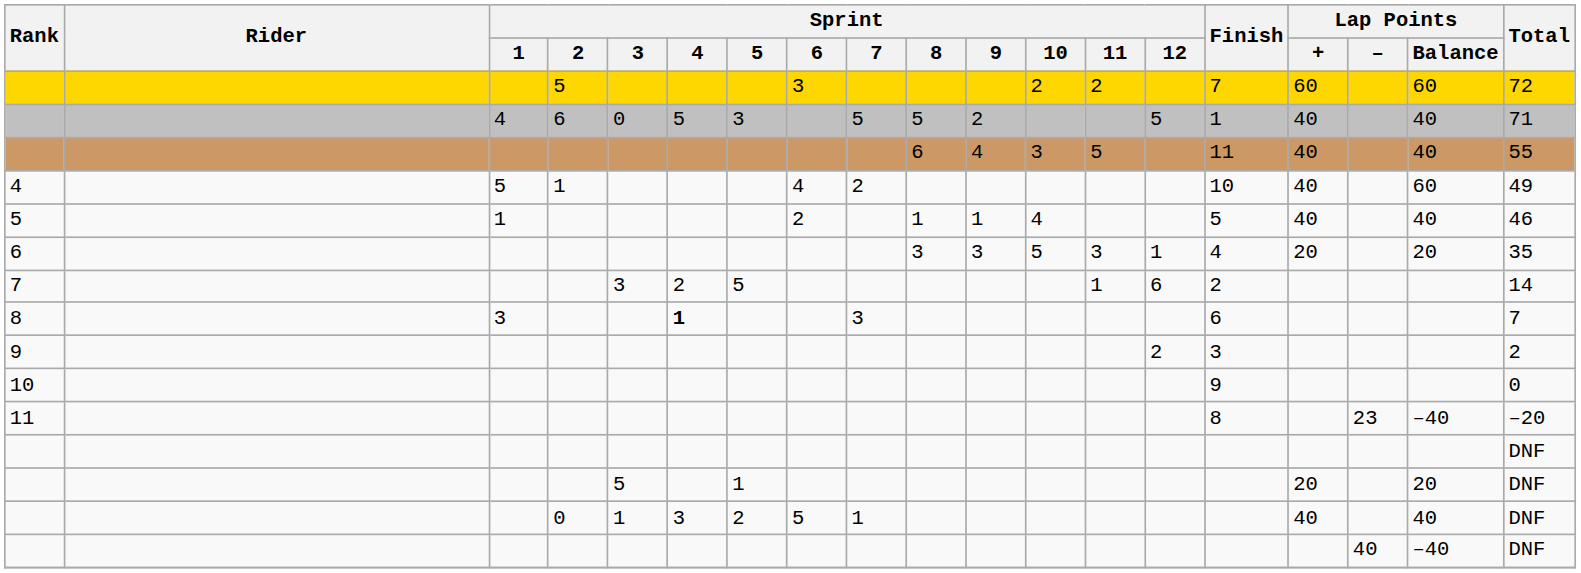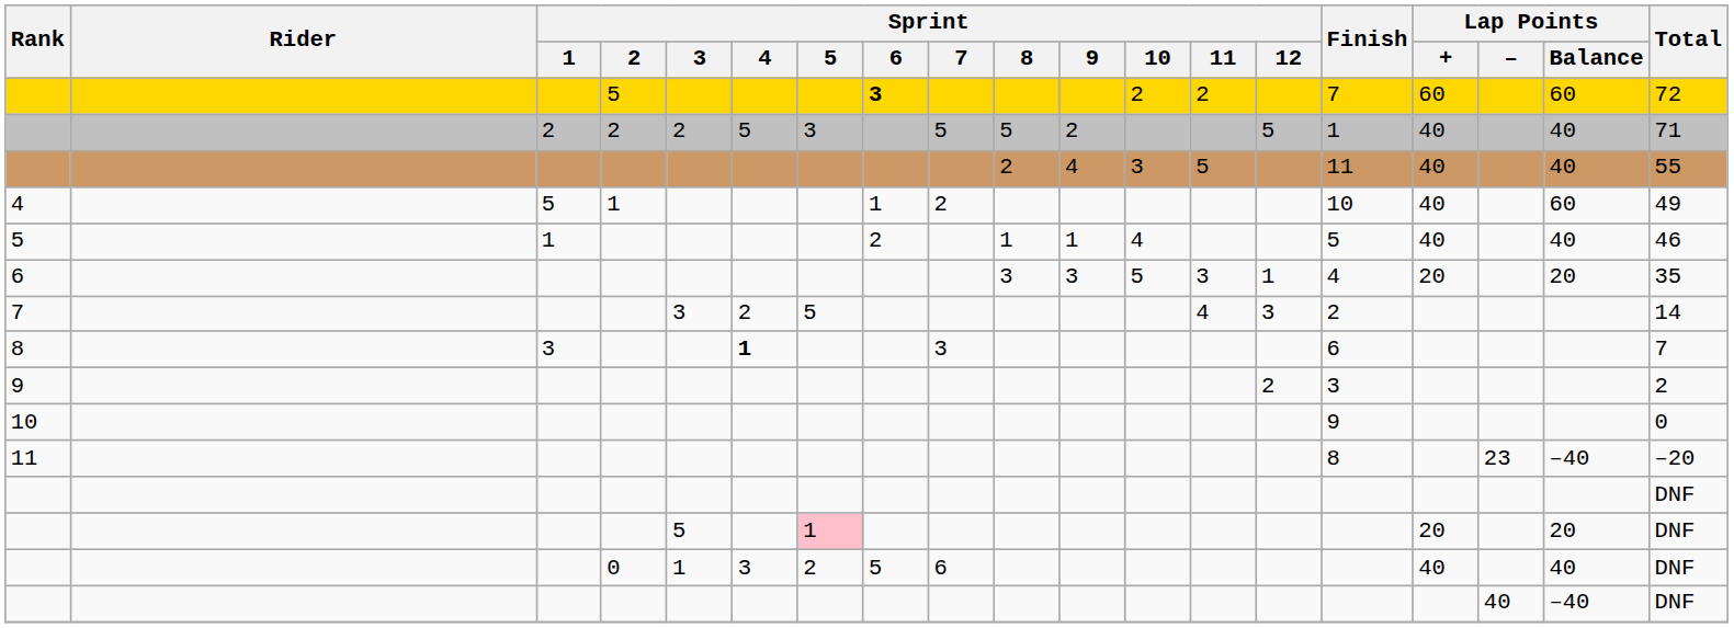row 3 | Sprint / 6: normal -> bold
row 4 | Sprint / 1: 4 -> 2
row 4 | Sprint / 2: 6 -> 2
row 4 | Sprint / 3: 0 -> 2
row 5 | Sprint / 8: 6 -> 2
row 6 | Sprint / 6: 4 -> 1
row 9 | Sprint / 11: 1 -> 4
row 9 | Sprint / 12: 6 -> 3
row 15 | Sprint / 5: no background -> pink background
row 16 | Sprint / 7: 1 -> 6
